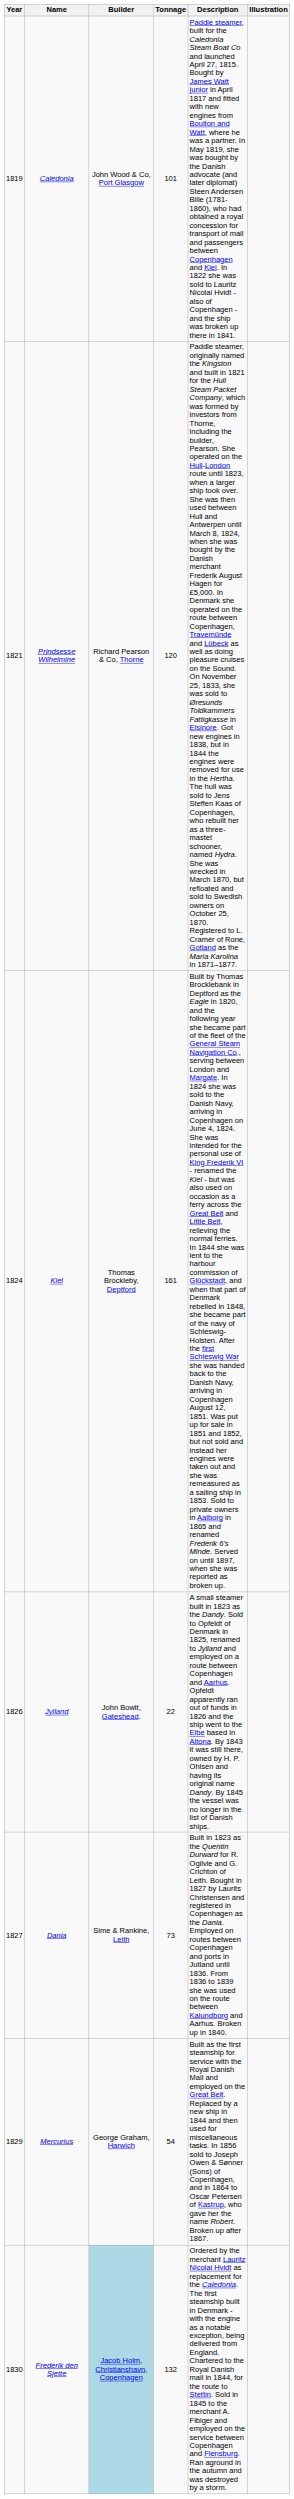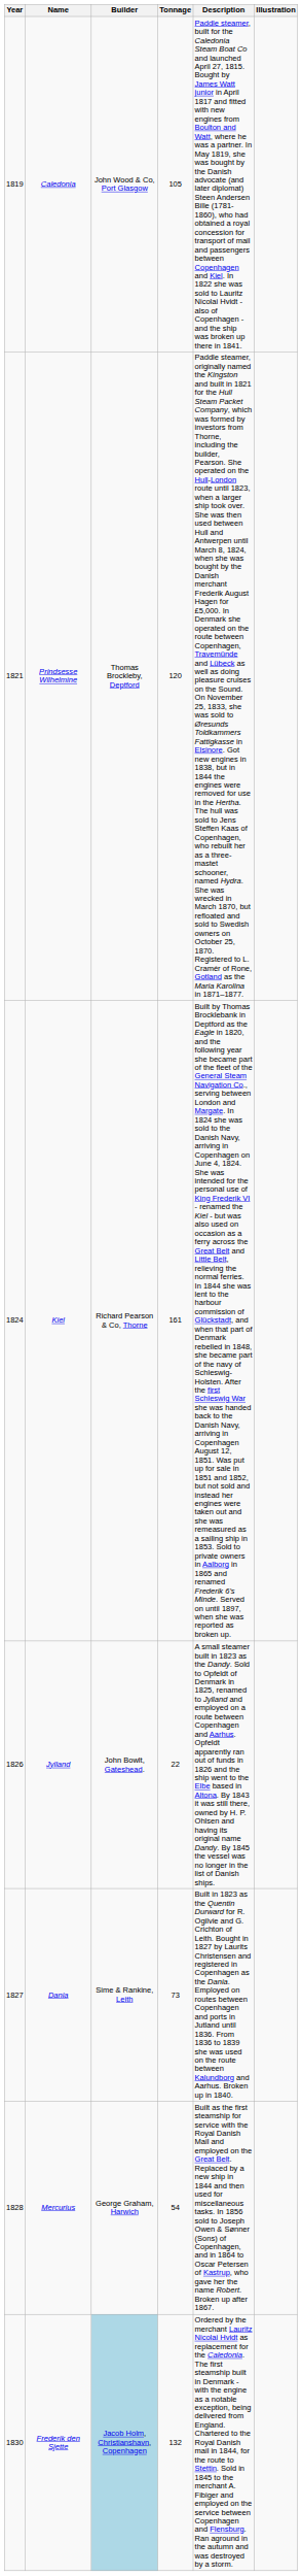Caledonia | Tonnage: 101 -> 105
Prindsesse Wilhelmine | Builder: Richard Pearson & Co, Thorne -> Thomas Brockleby, Deptford
Kiel | Builder: Thomas Brockleby, Deptford -> Richard Pearson & Co, Thorne
Mercurius | Year: 1829 -> 1828
